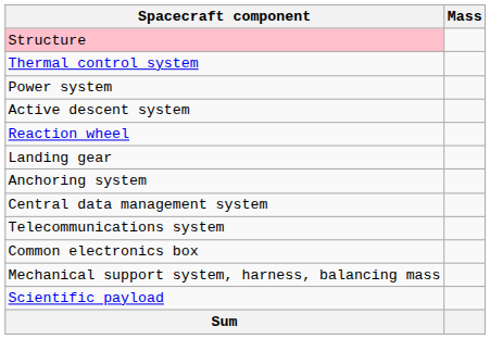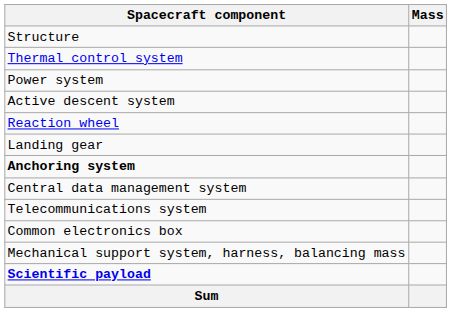Structure | Spacecraft component: pink background -> no background
Anchoring system | Spacecraft component: normal -> bold
Scientific payload | Spacecraft component: normal -> bold
